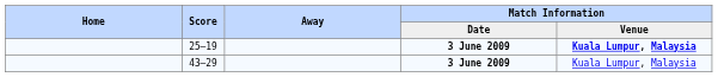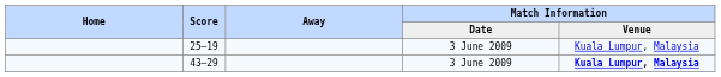25–19 | Match Information / Date: bold -> normal
25–19 | Match Information / Venue: bold -> normal
43–29 | Match Information / Date: bold -> normal
43–29 | Match Information / Venue: normal -> bold
